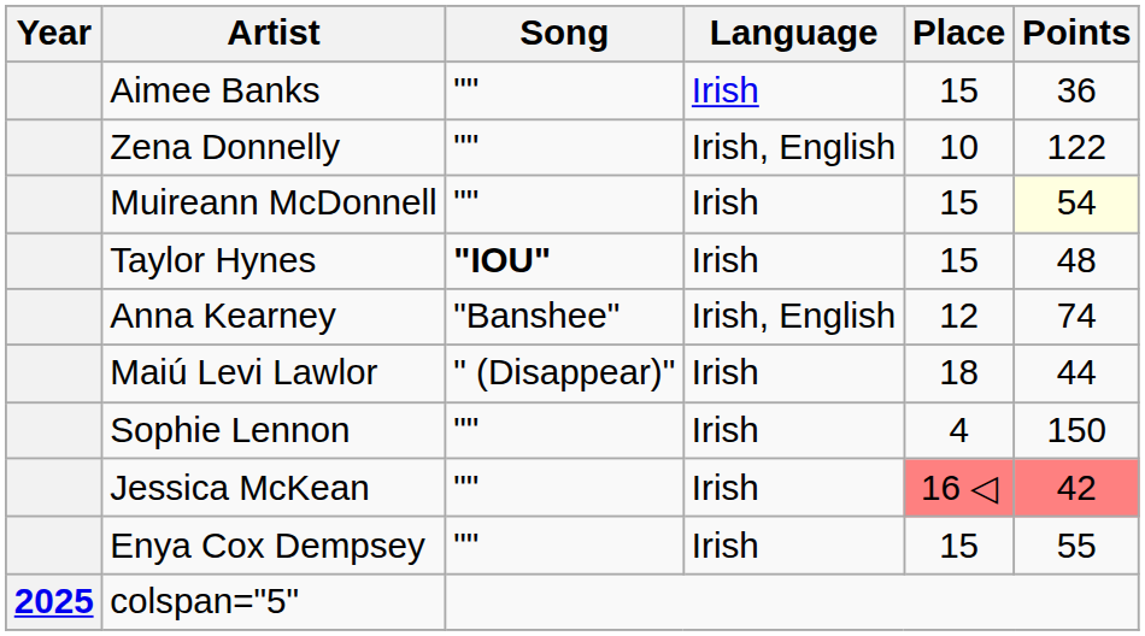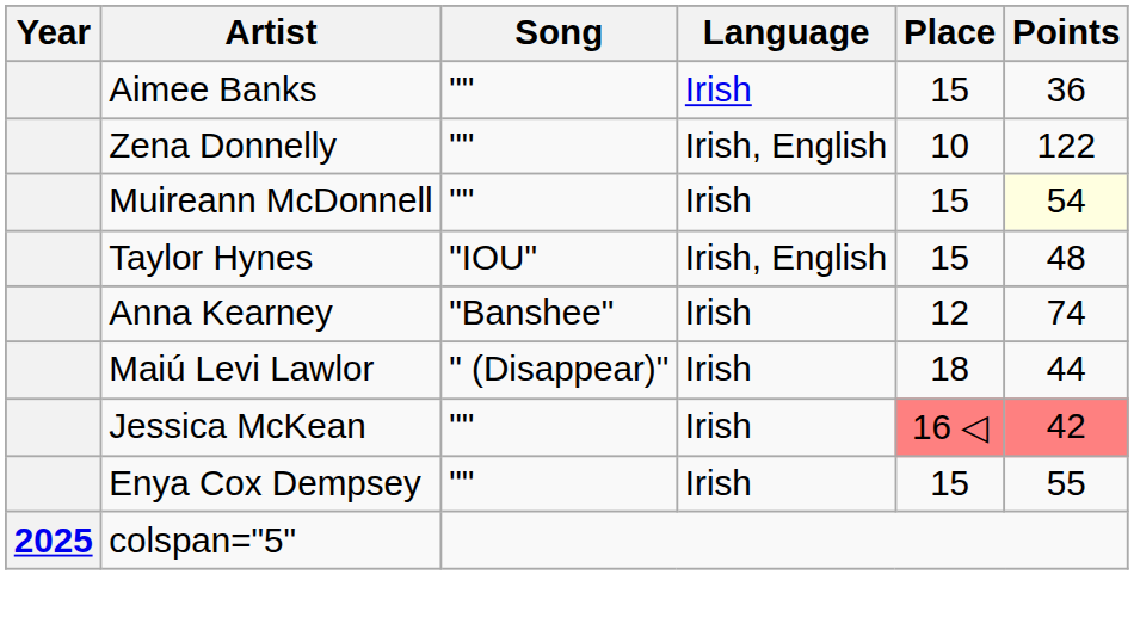Taylor Hynes | Song: bold -> normal
Taylor Hynes | Language: Irish -> Irish, English
Anna Kearney | Language: Irish, English -> Irish
- row: Sophie Lennon | "" | Irish | 4 | 150
